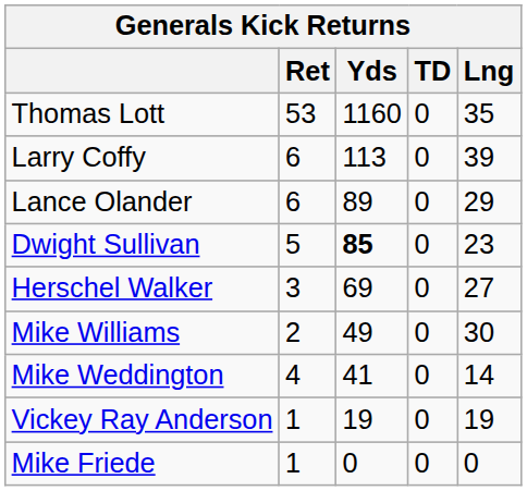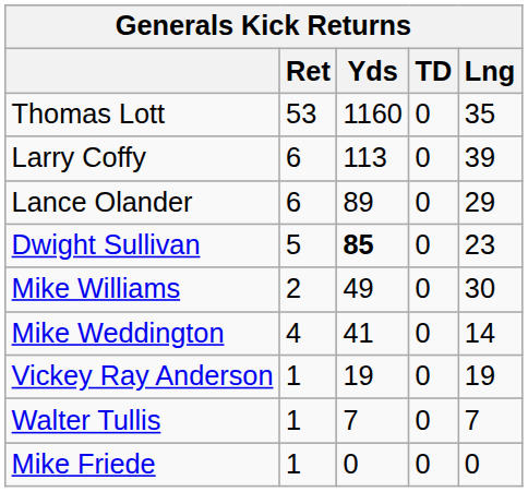- row: Herschel Walker | 3 | 69 | 0 | 27
+ row: Walter Tullis | 1 | 7 | 0 | 7
